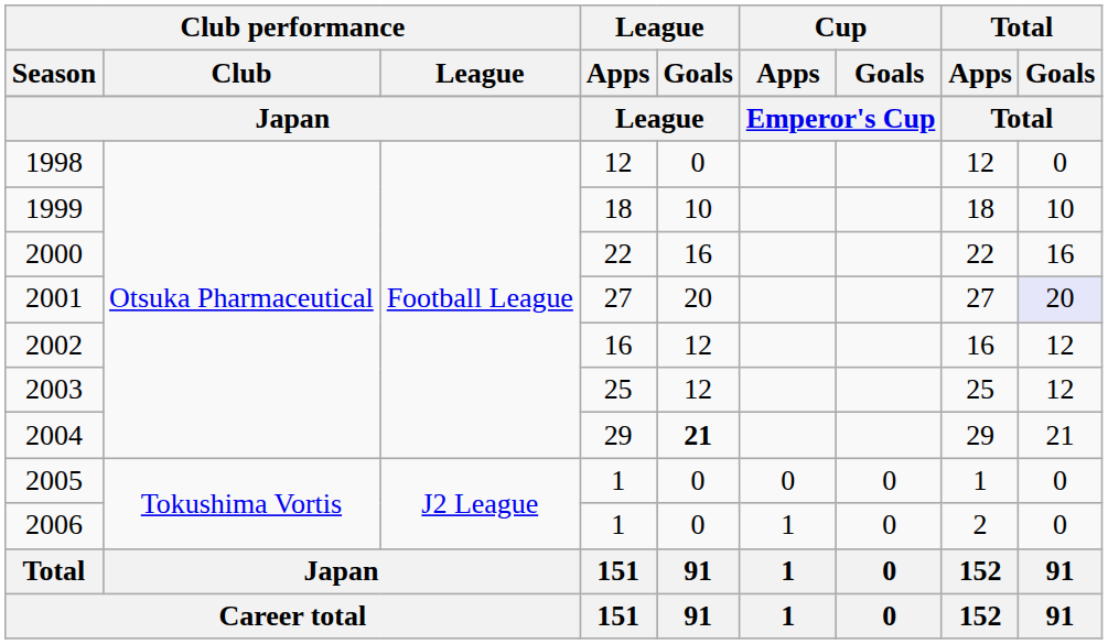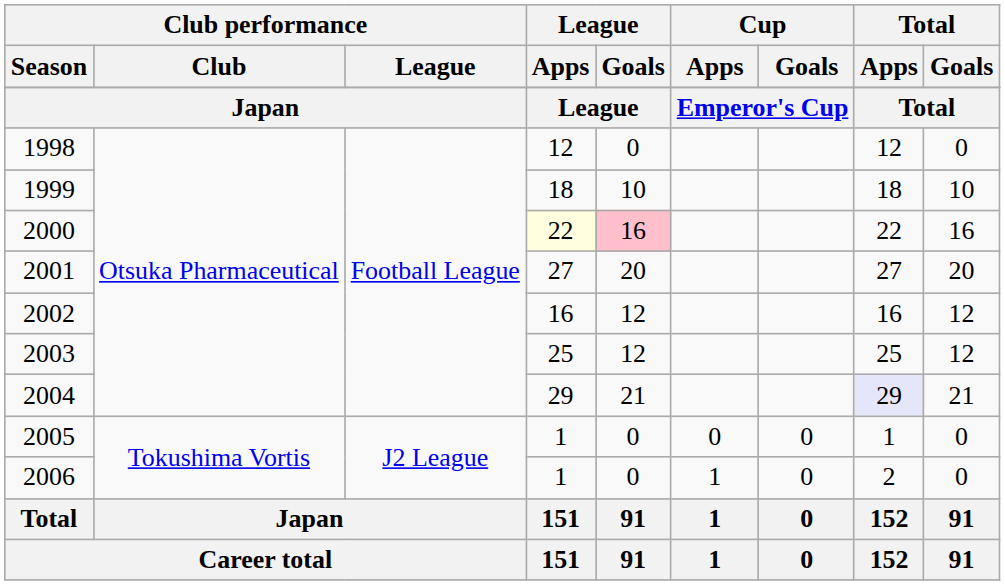2000 | League / Apps: no background -> lightyellow background
2000 | League / Goals: no background -> pink background
2001 | Total / Goals: lavender background -> no background
2004 | League / Goals: bold -> normal
2004 | Total / Apps: no background -> lavender background
